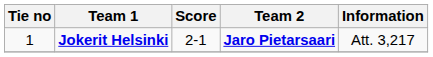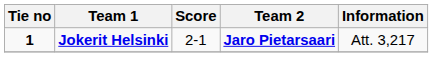Jokerit Helsinki | Tie no: normal -> bold
